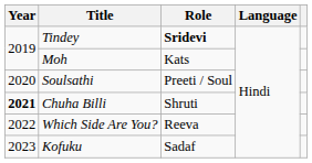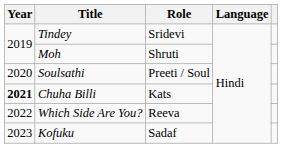Tindey | Role: bold -> normal
Moh | Role: Kats -> Shruti
Chuha Billi | Role: Shruti -> Kats
